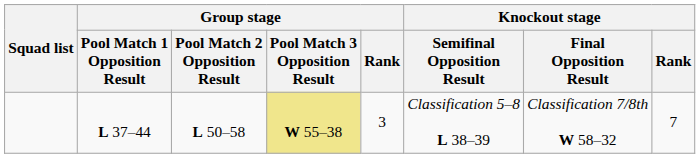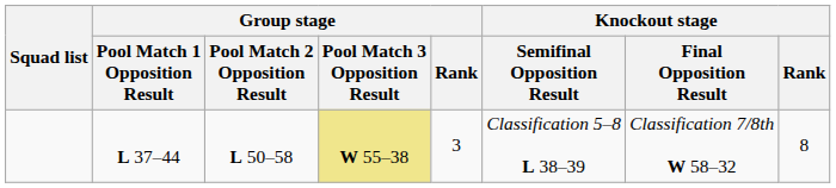row 3 | Knockout stage / Rank: 7 -> 8
